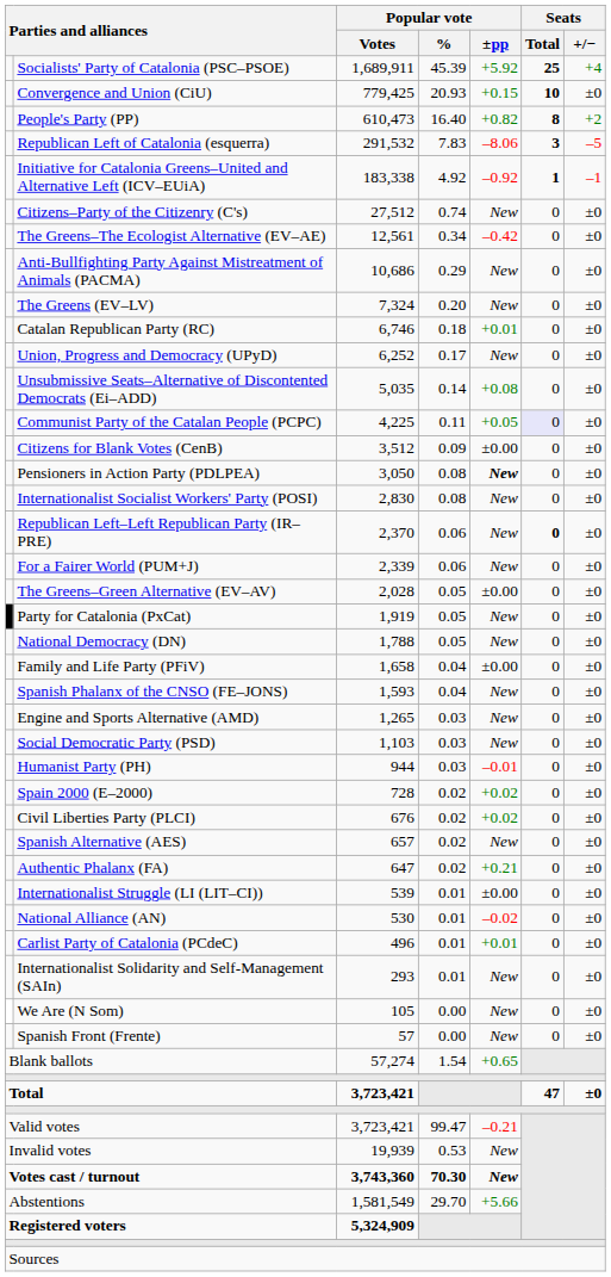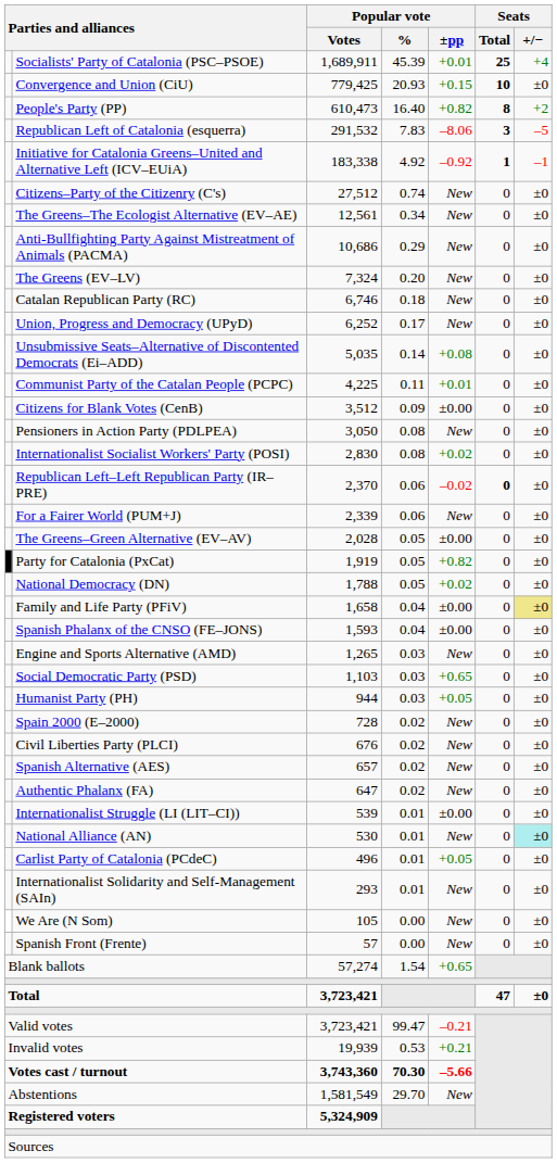Socialists' Party of Catalonia (PSC–PSOE) | Popular vote / ±pp: +5.92 -> +0.01
The Greens–The Ecologist Alternative (EV–AE) | Popular vote / ±pp: –0.42 -> New
Catalan Republican Party (RC) | Popular vote / ±pp: +0.01 -> New
Communist Party of the Catalan People (PCPC) | Popular vote / ±pp: +0.05 -> +0.01
Communist Party of the Catalan People (PCPC) | Seats / Total: lavender background -> no background
Pensioners in Action Party (PDLPEA) | Popular vote / ±pp: bold -> normal
Internationalist Socialist Workers' Party (POSI) | Popular vote / ±pp: New -> +0.02
Republican Left–Left Republican Party (IR–PRE) | Popular vote / ±pp: New -> –0.02
Party for Catalonia (PxCat) | Popular vote / ±pp: New -> +0.82
National Democracy (DN) | Popular vote / ±pp: New -> +0.02
Family and Life Party (PFiV) | Seats / +/−: no background -> khaki background
Spanish Phalanx of the CNSO (FE–JONS) | Popular vote / ±pp: New -> ±0.00
Social Democratic Party (PSD) | Popular vote / ±pp: New -> +0.65
Humanist Party (PH) | Popular vote / ±pp: –0.01 -> +0.05
Spain 2000 (E–2000) | Popular vote / ±pp: +0.02 -> New
Civil Liberties Party (PLCI) | Popular vote / ±pp: +0.02 -> New
Authentic Phalanx (FA) | Popular vote / ±pp: +0.21 -> New
National Alliance (AN) | Popular vote / ±pp: –0.02 -> New
National Alliance (AN) | Seats / +/−: no background -> paleturquoise background
Carlist Party of Catalonia (PCdeC) | Popular vote / ±pp: +0.01 -> +0.05
Invalid votes | Popular vote / ±pp: New -> +0.21
Votes cast / turnout | Popular vote / ±pp: New -> –5.66
Abstentions | Popular vote / ±pp: +5.66 -> New
